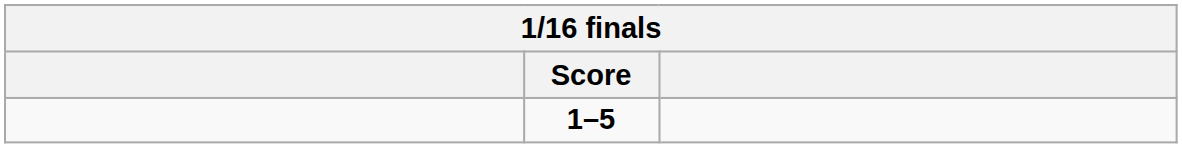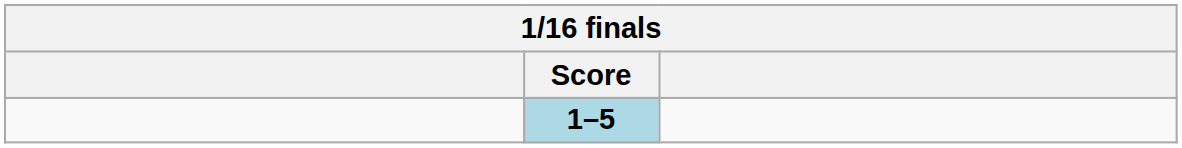row 3 | Score: no background -> lightblue background
